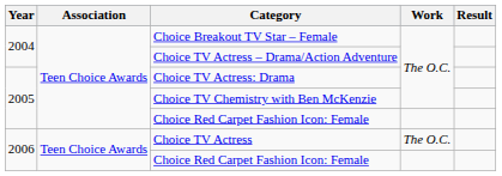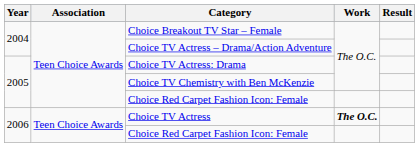Choice TV Actress | Work: normal -> bold
